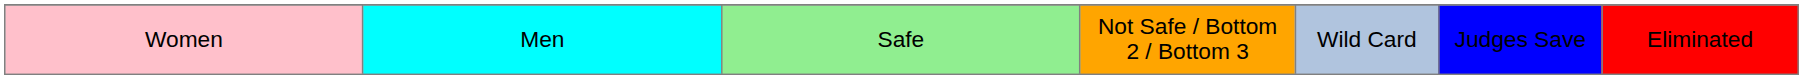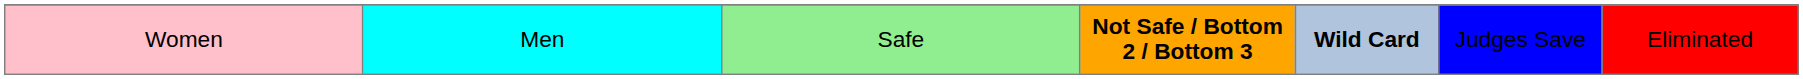Women | column 4: normal -> bold
Women | column 5: normal -> bold
